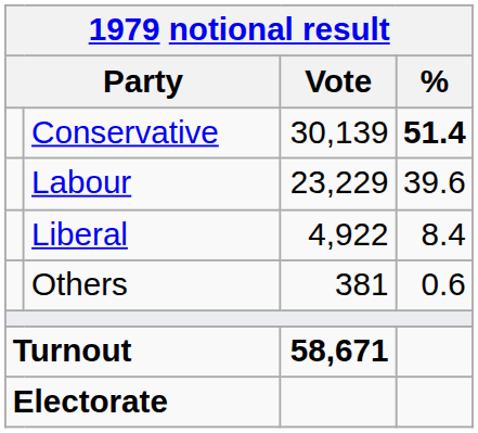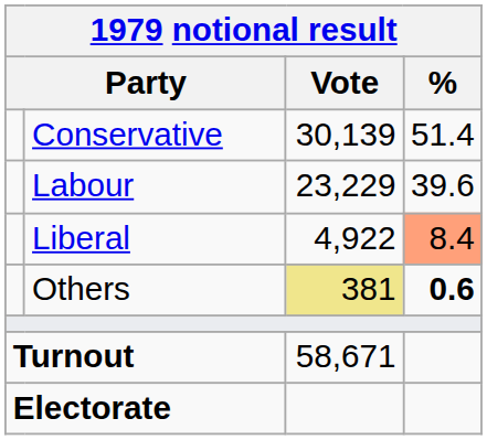Conservative | %: bold -> normal
Liberal | %: no background -> lightsalmon background
Others | Vote: no background -> khaki background
Others | %: normal -> bold
Turnout | Vote: bold -> normal
